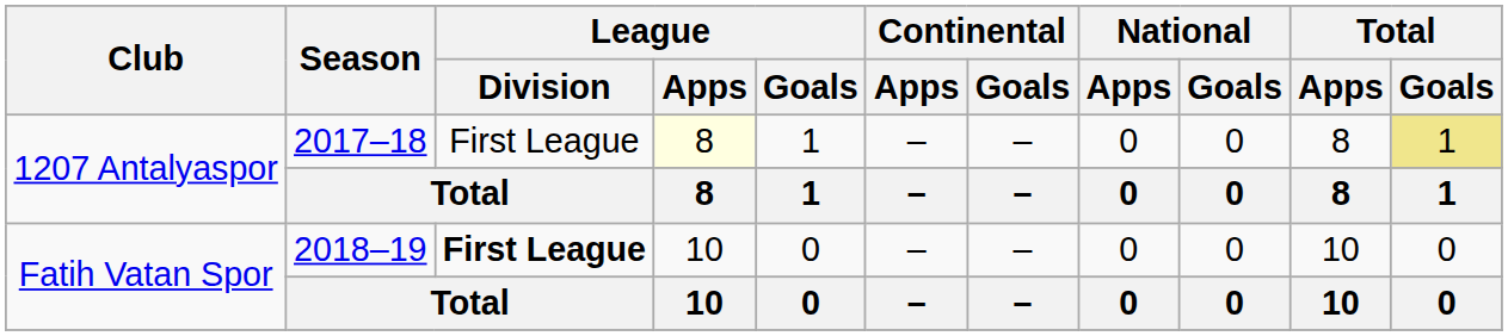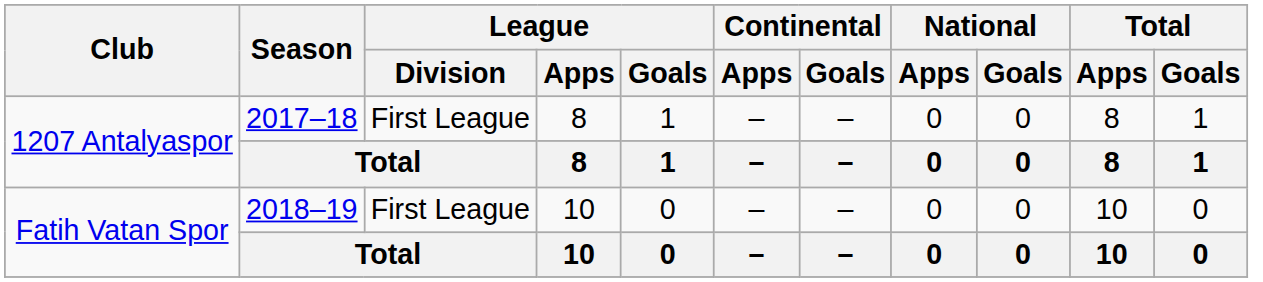1207 Antalyaspor / 2017–18 | League / Apps: lightyellow background -> no background
1207 Antalyaspor / 2017–18 | Total / Goals: khaki background -> no background
Fatih Vatan Spor / 2018–19 | League / Division: bold -> normal
